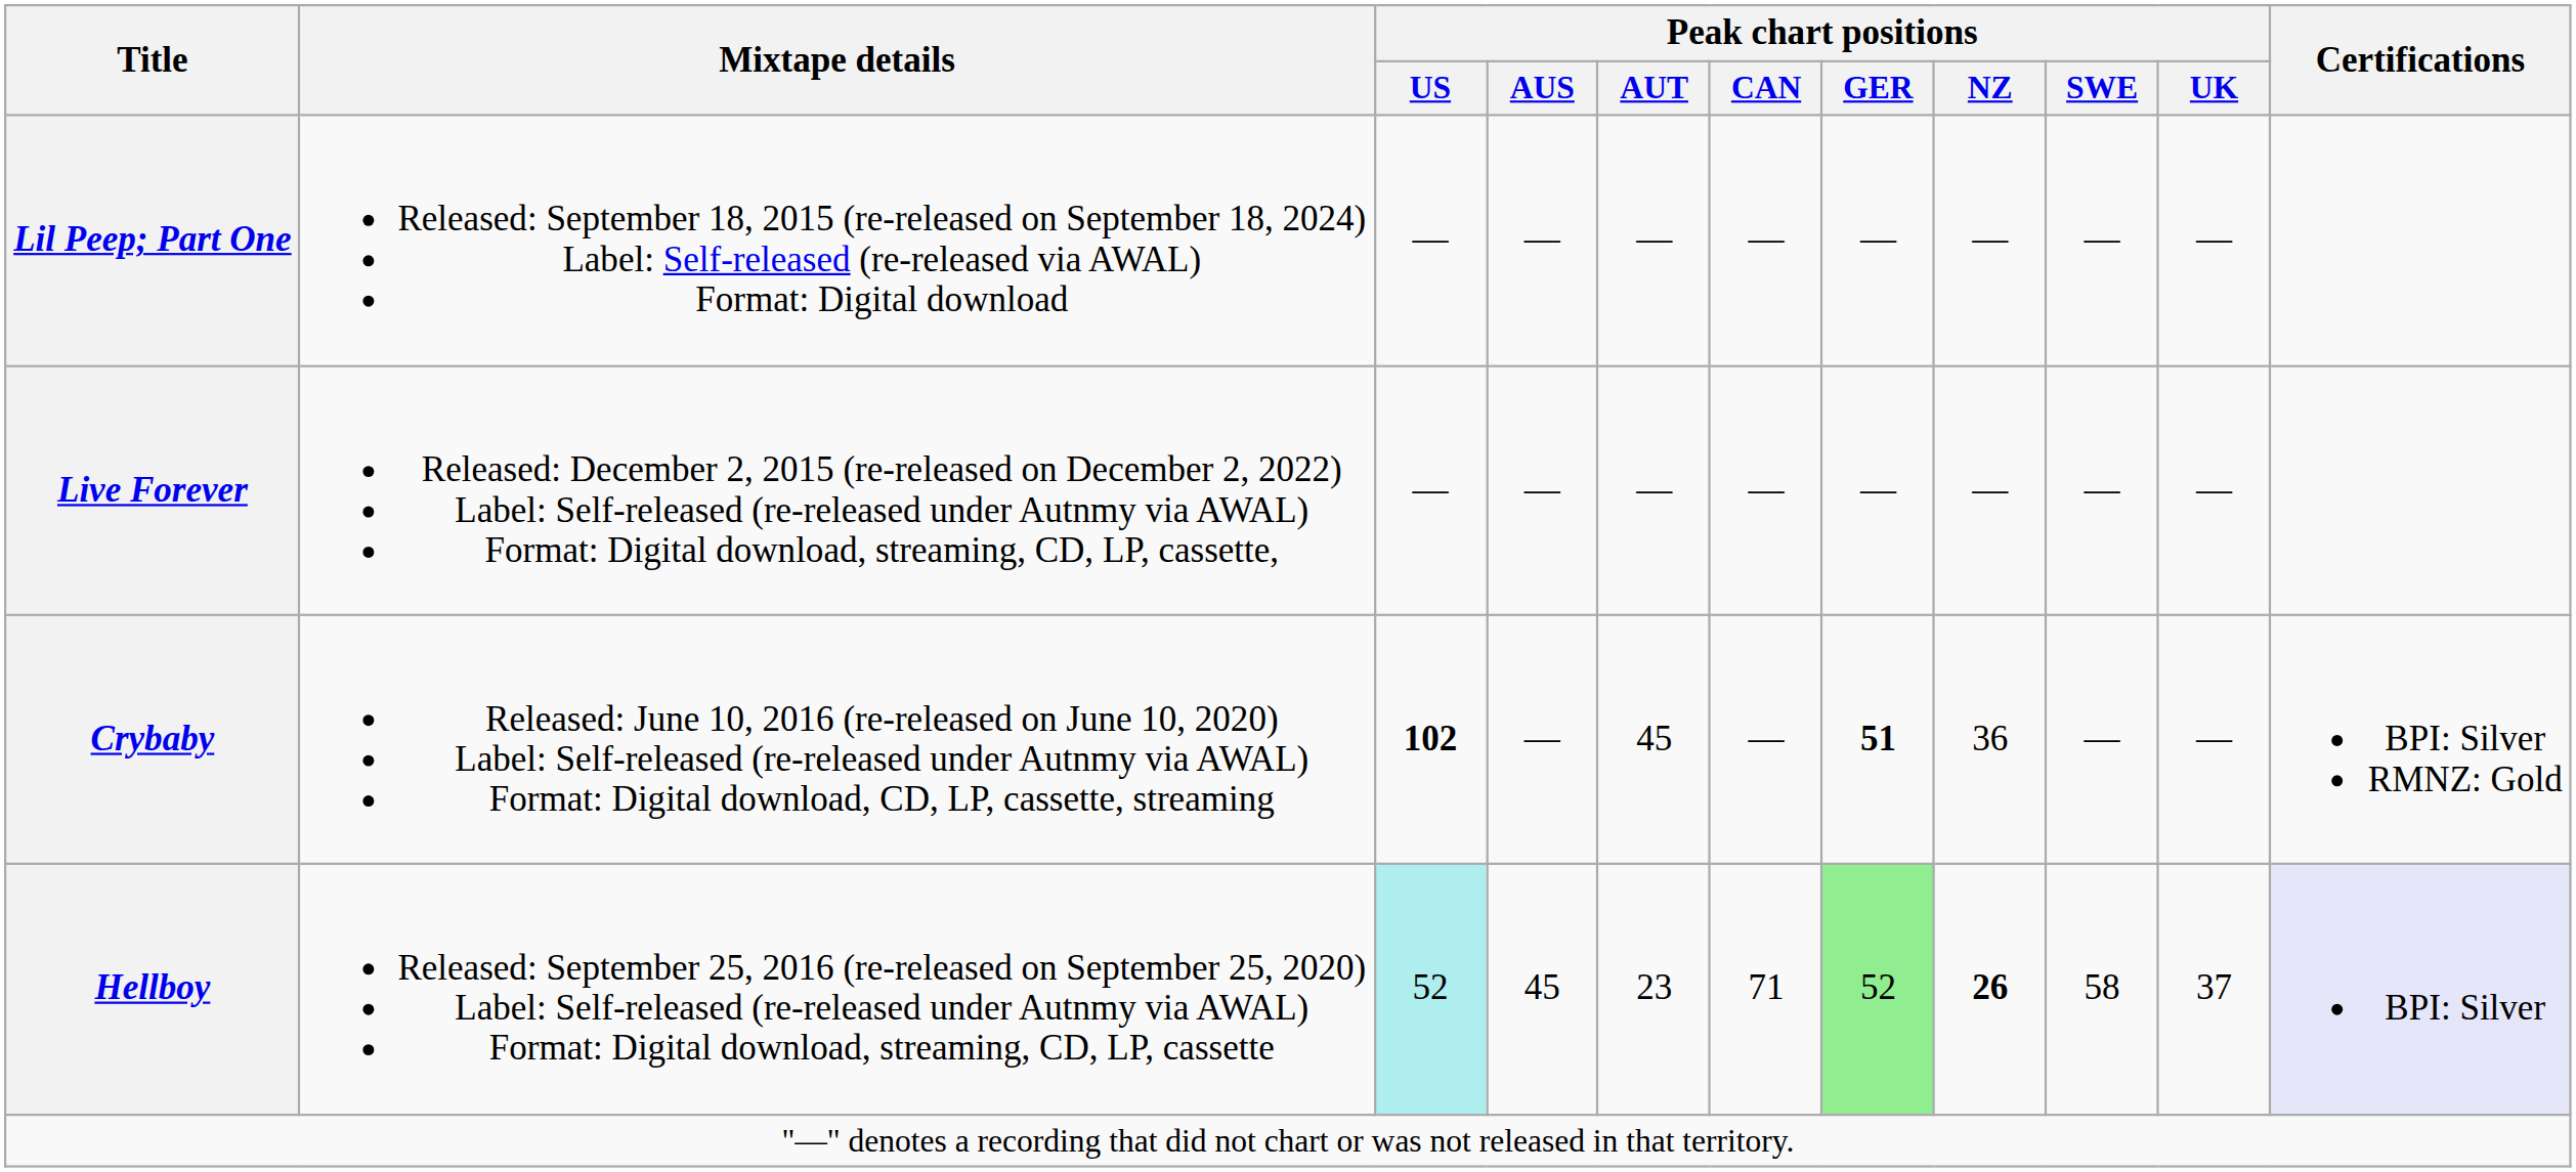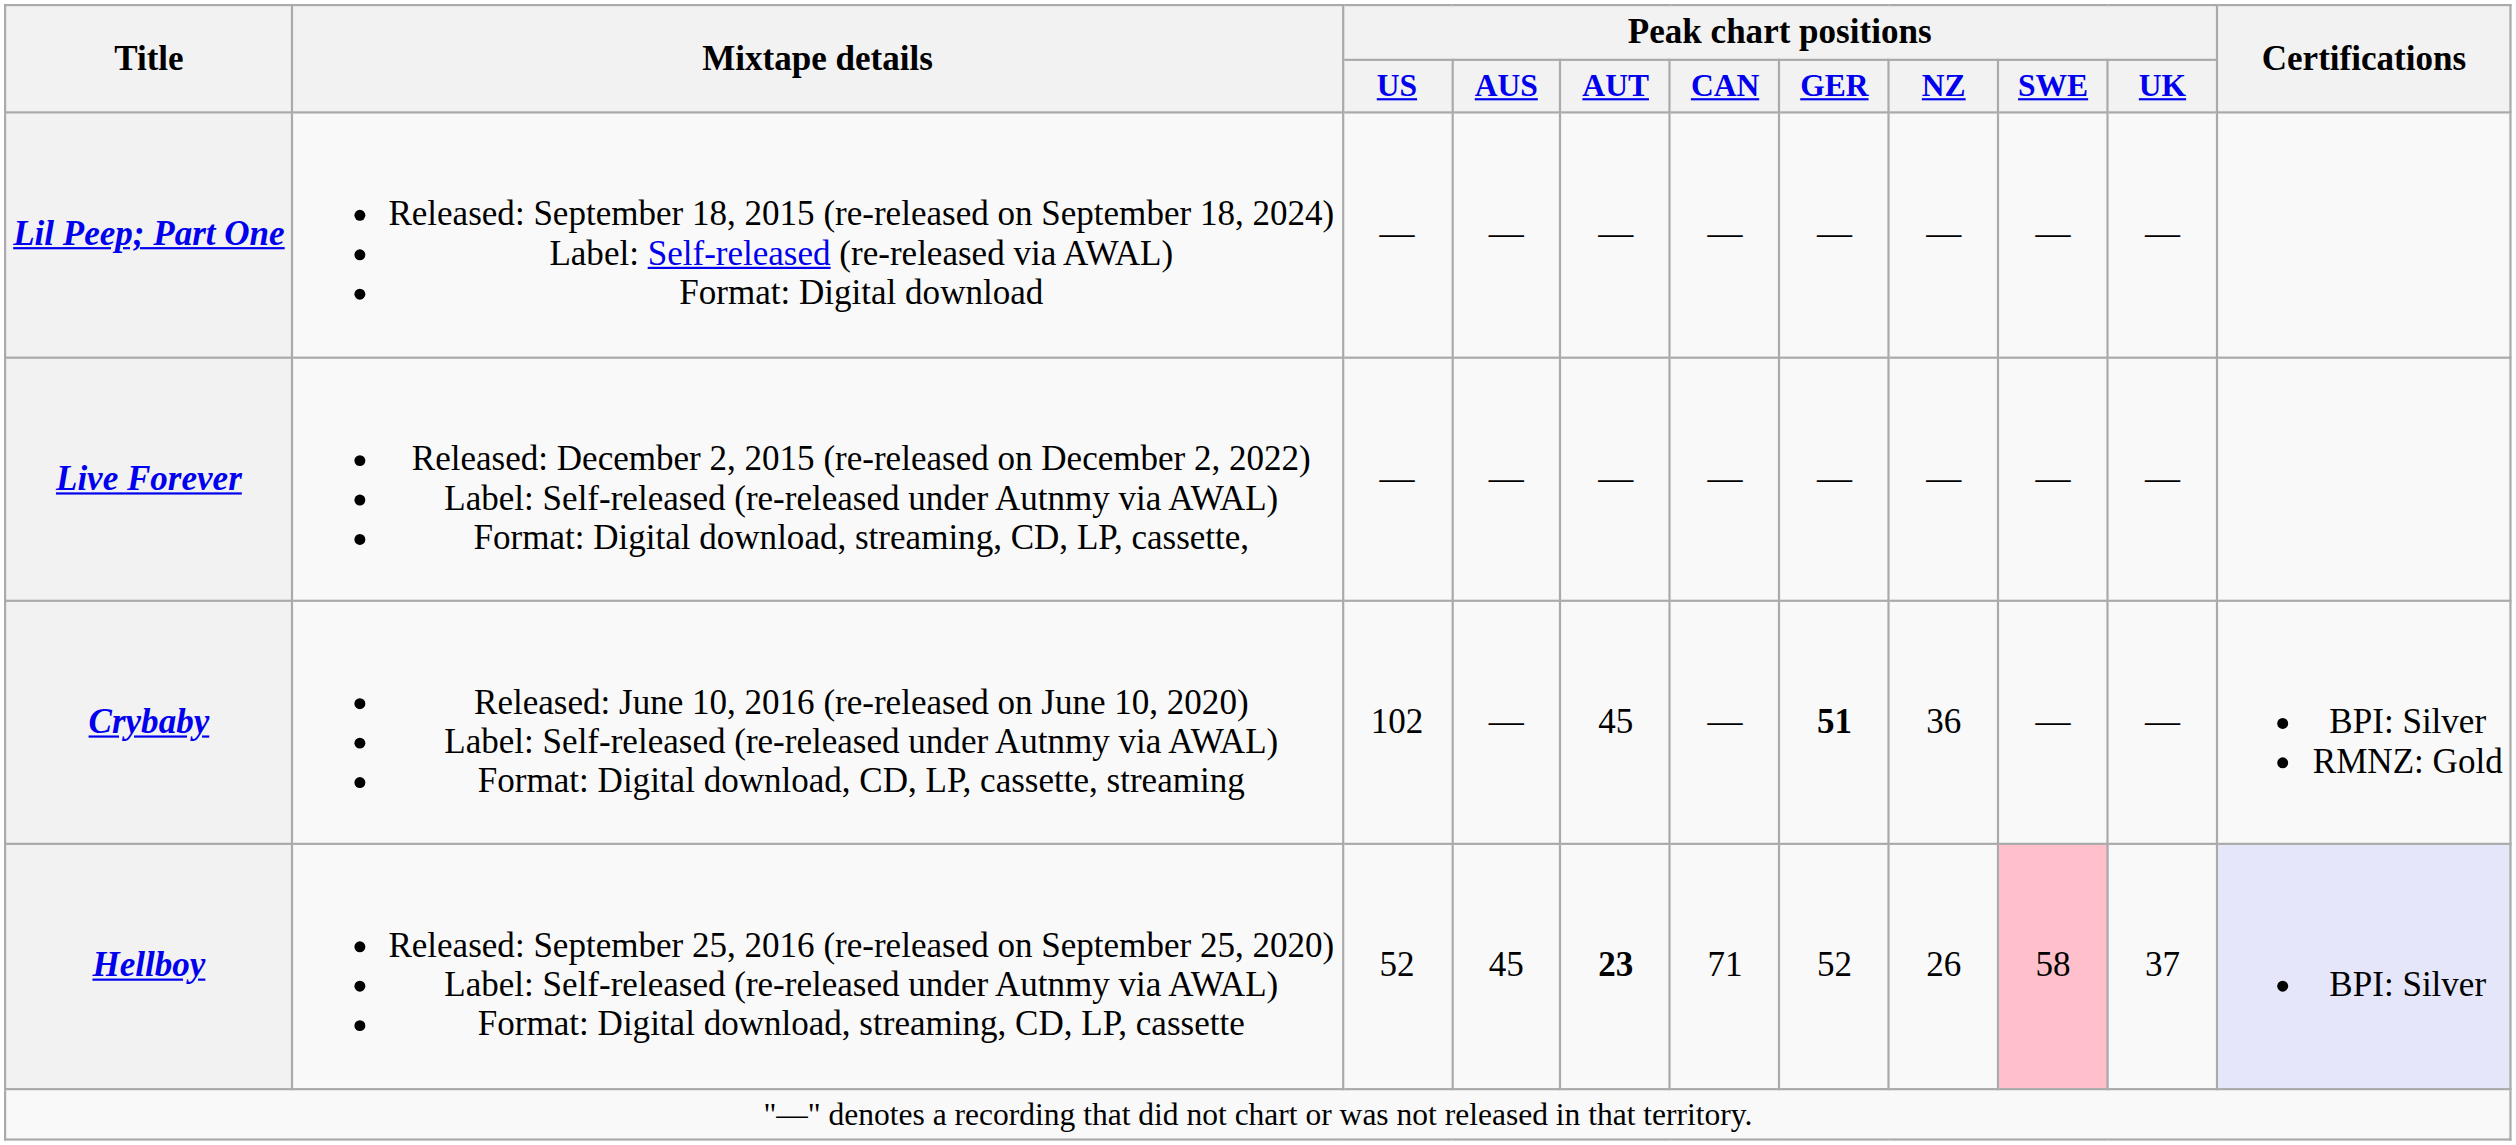Crybaby | Peak chart positions / US: bold -> normal
Hellboy | Peak chart positions / US: paleturquoise background -> no background
Hellboy | Peak chart positions / AUT: normal -> bold
Hellboy | Peak chart positions / GER: lightgreen background -> no background
Hellboy | Peak chart positions / NZ: bold -> normal
Hellboy | Peak chart positions / SWE: no background -> pink background
